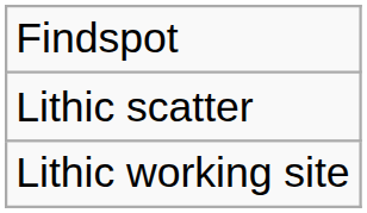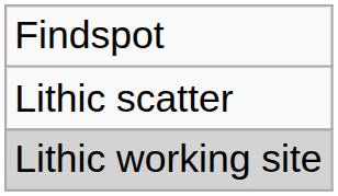row 3 | column 1: no background -> lightgrey background
